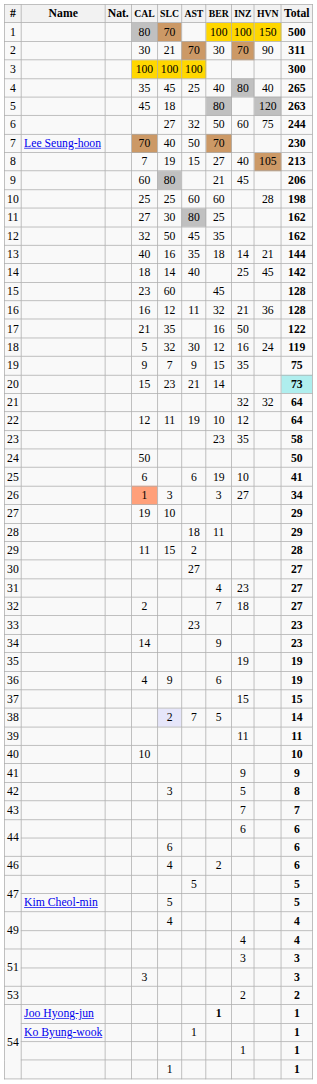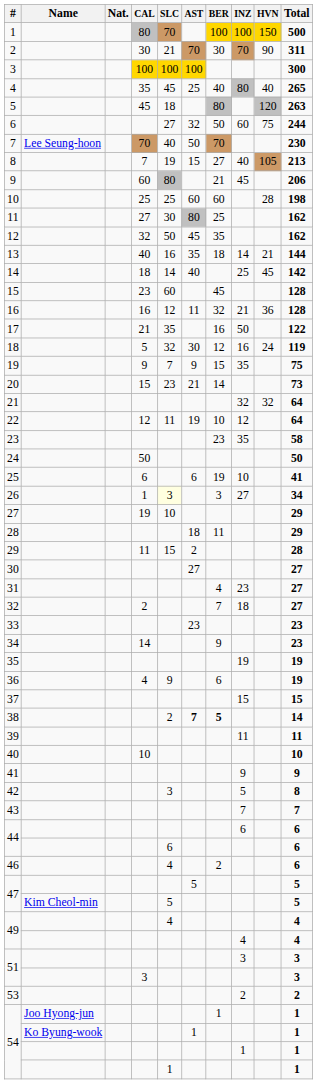20 | Total: paleturquoise background -> no background
26 | CAL: lightsalmon background -> no background
26 | SLC: no background -> lightyellow background
38 | SLC: lavender background -> no background
38 | AST: normal -> bold
38 | BER: normal -> bold
54 / Joo Hyong-jun | BER: bold -> normal
